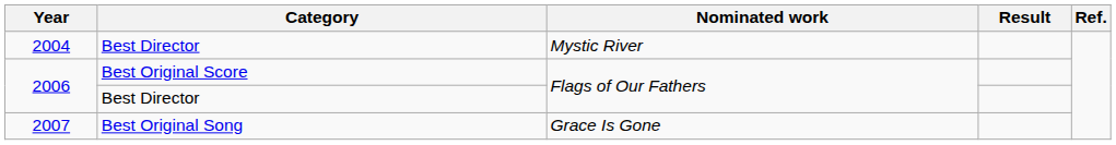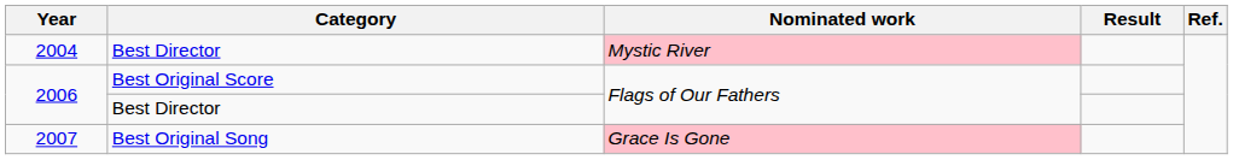2004 | Nominated work: no background -> pink background
2007 | Nominated work: no background -> pink background
